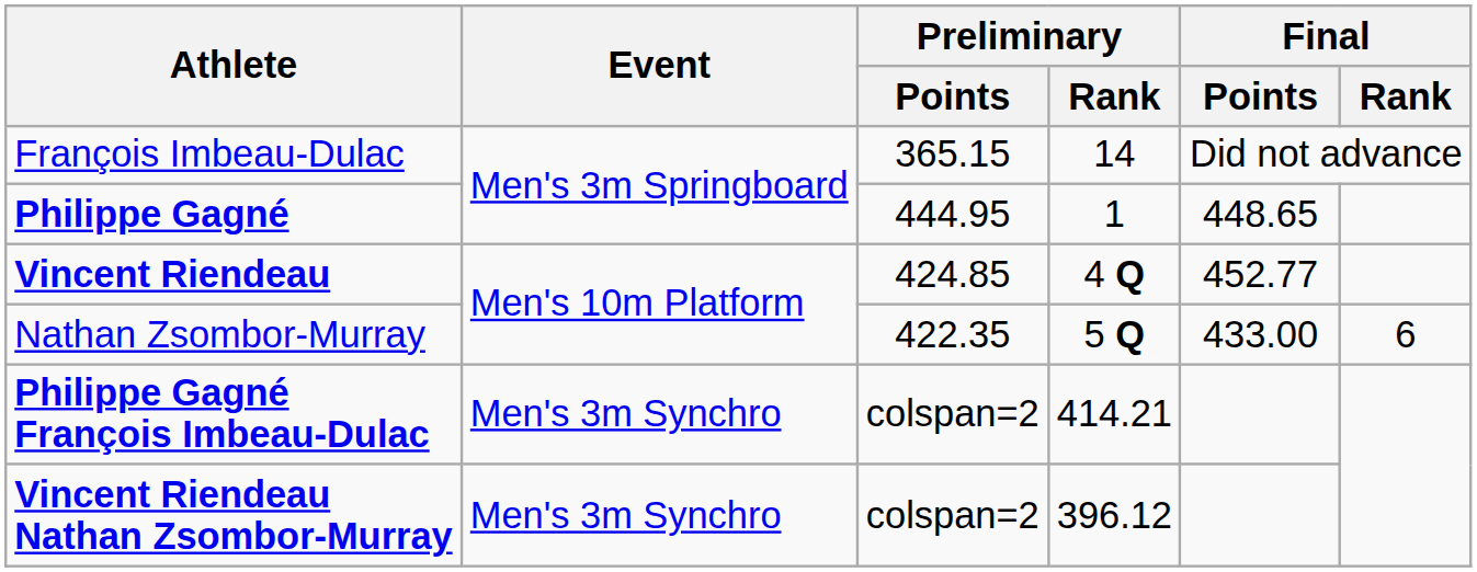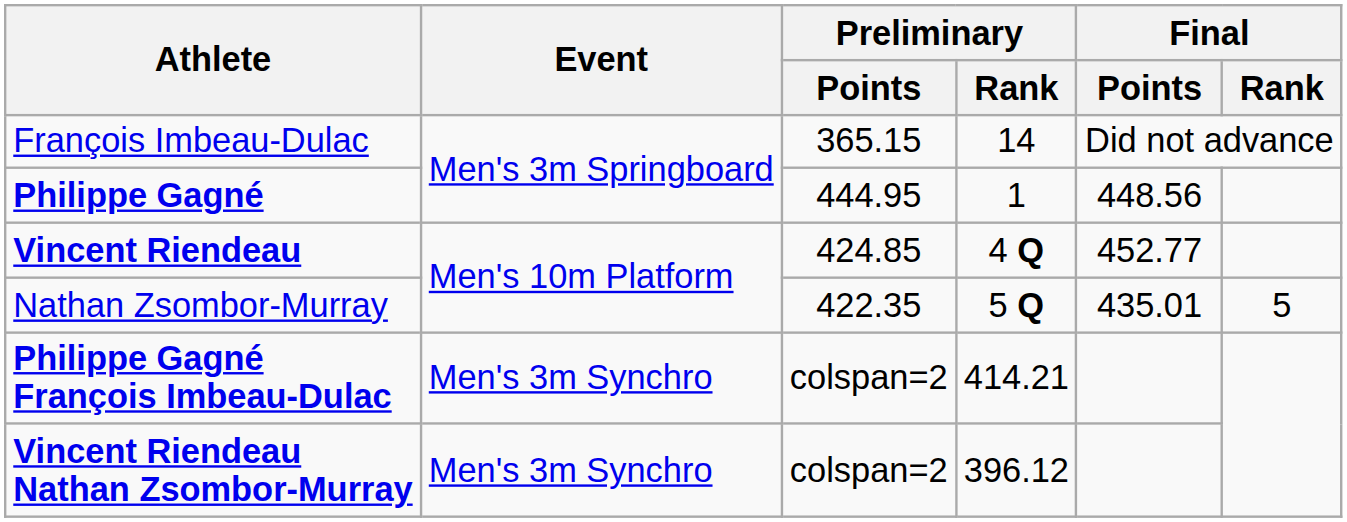Philippe Gagné | Final / Points: 448.65 -> 448.56
Nathan Zsombor-Murray | Final / Points: 433.00 -> 435.01
Nathan Zsombor-Murray | Final / Rank: 6 -> 5
